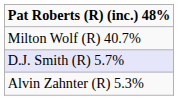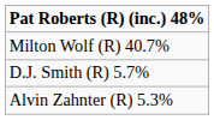row 3 | column 1: lavender background -> no background
